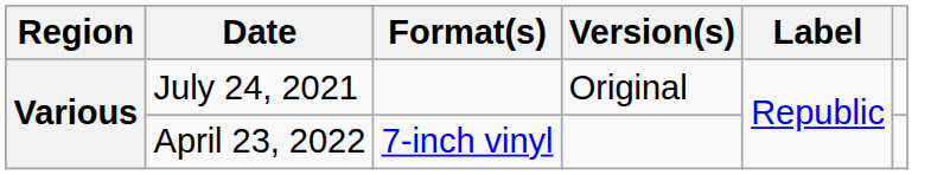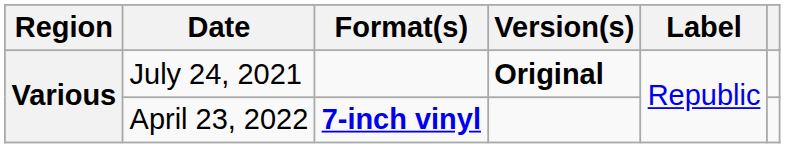July 24, 2021 | Version(s): normal -> bold
April 23, 2022 | Format(s): normal -> bold
